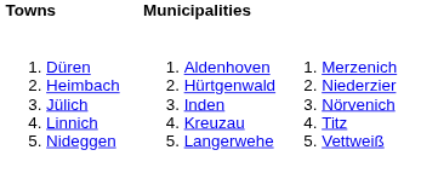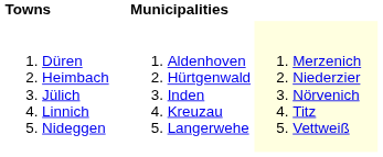Düren Heimbach Jülich Linnich Nideggen | column 3: no background -> lightyellow background
